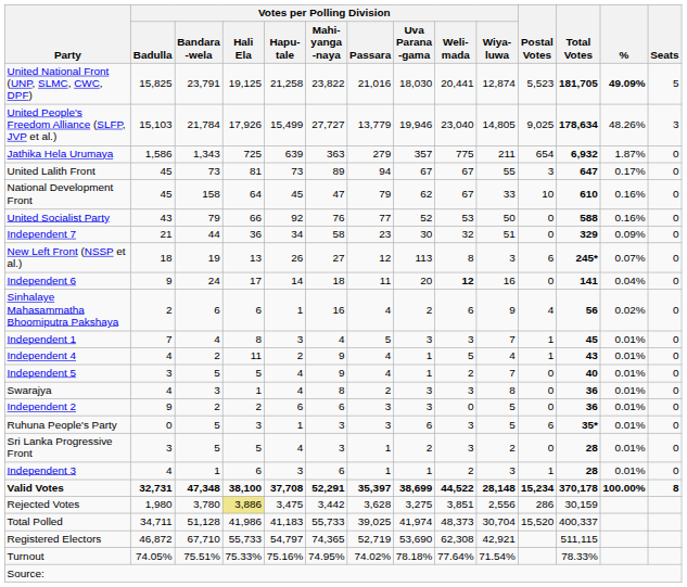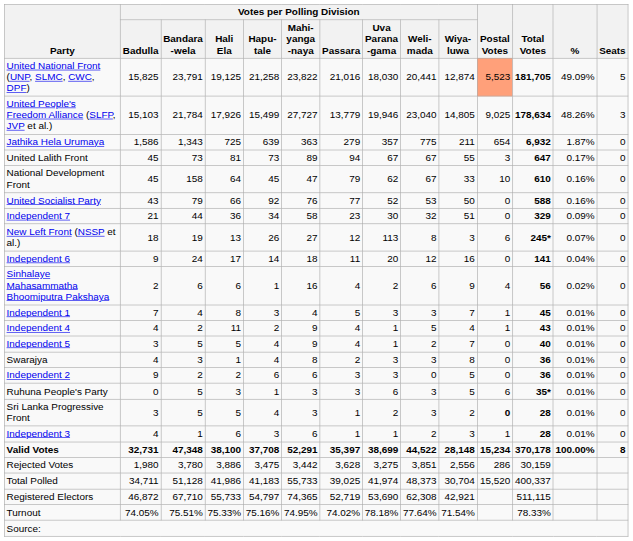United National Front (UNP, SLMC, CWC, DPF) | Postal Votes: no background -> lightsalmon background
United National Front (UNP, SLMC, CWC, DPF) | %: bold -> normal
Independent 6 | Votes per Polling Division / Weli- mada: bold -> normal
Sri Lanka Progressive Front | Postal Votes: normal -> bold
Rejected Votes | Votes per Polling Division / Hali Ela: khaki background -> no background
